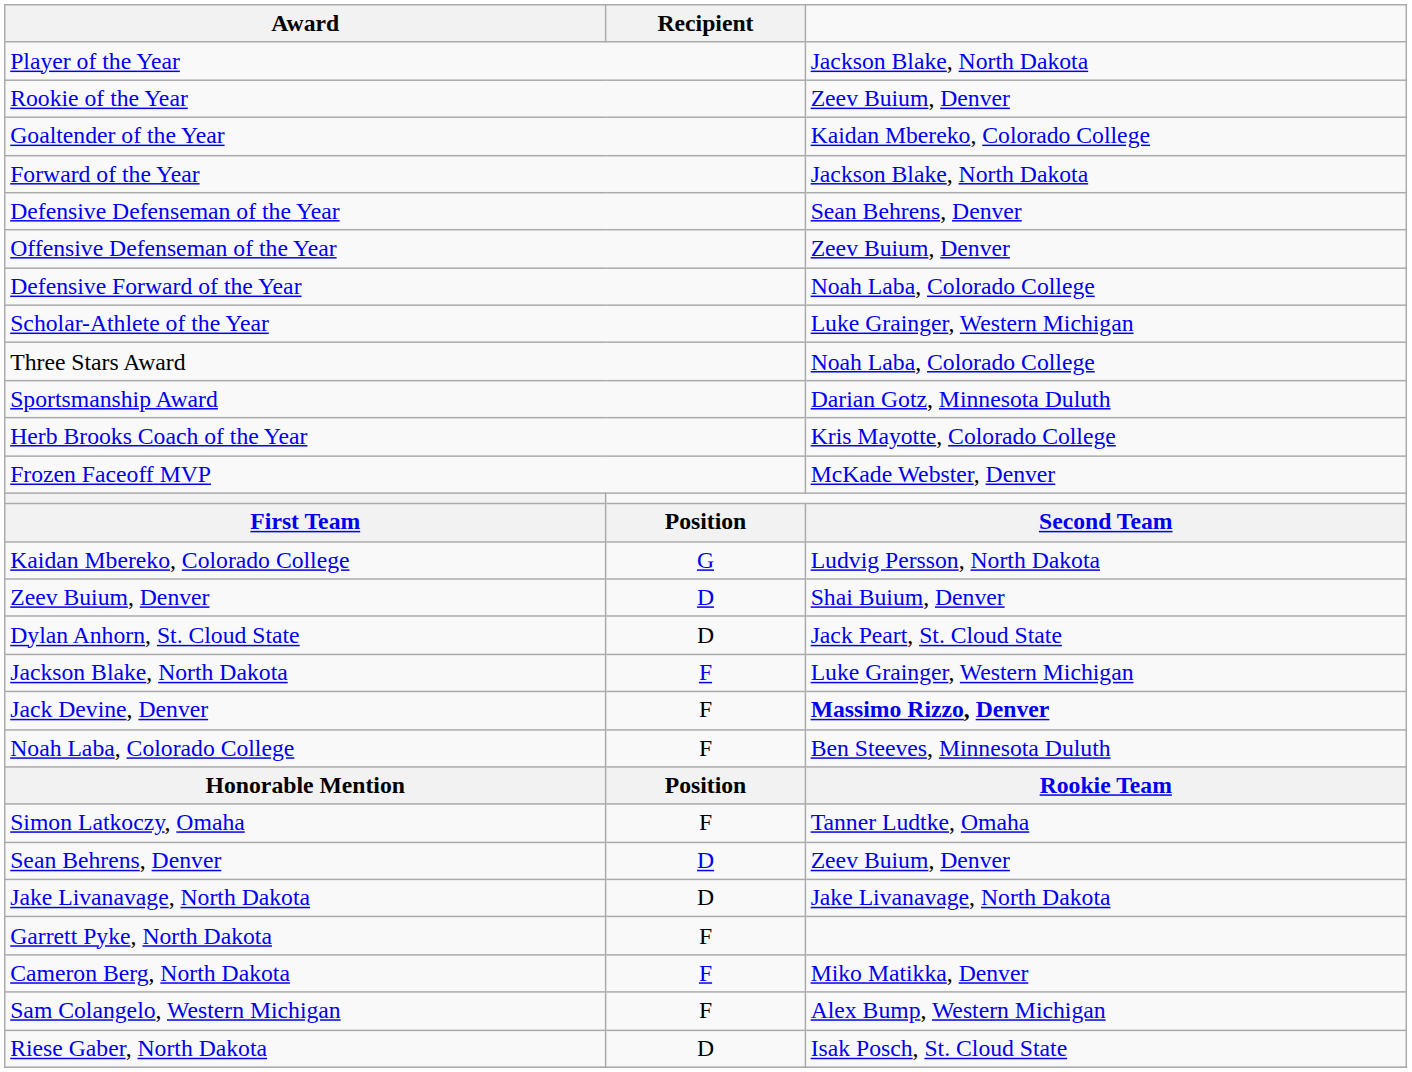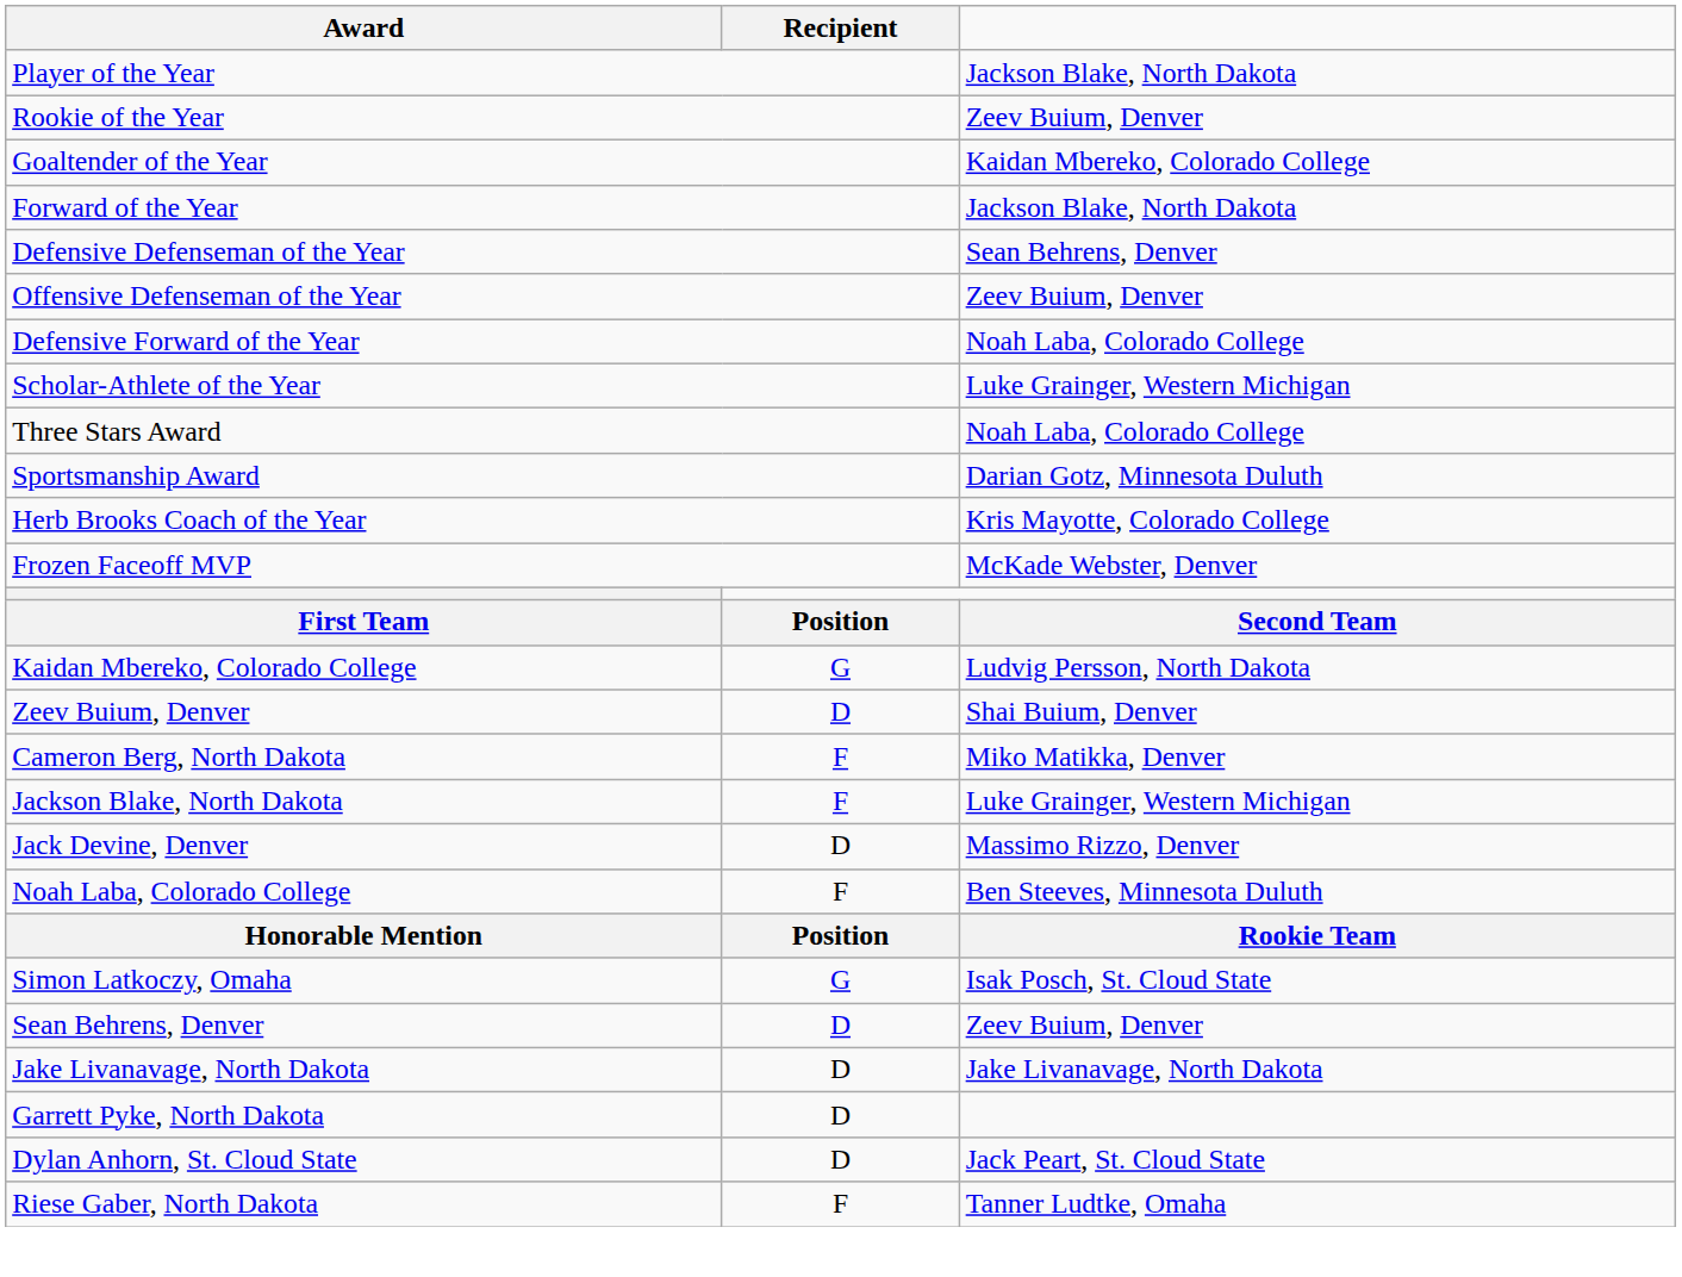rows swapped: Dylan Anhorn, St. Cloud State <-> Cameron Berg, North Dakota
Jack Devine, Denver | Recipient: F -> D
Jack Devine, Denver | column 3: bold -> normal
Simon Latkoczy, Omaha | Recipient: F -> G
Simon Latkoczy, Omaha | column 3: Tanner Ludtke, Omaha -> Isak Posch, St. Cloud State
Garrett Pyke, North Dakota | Recipient: F -> D
- row: Sam Colangelo, Western Michigan | F | Alex Bump, Western Michigan
Riese Gaber, North Dakota | Recipient: D -> F
Riese Gaber, North Dakota | column 3: Isak Posch, St. Cloud State -> Tanner Ludtke, Omaha
